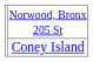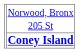Coney Island | column 1: normal -> bold
